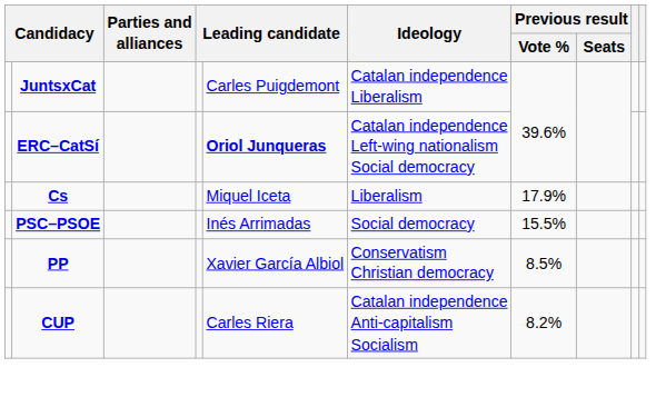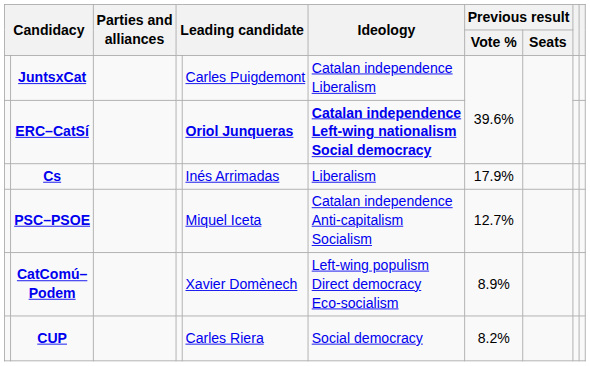ERC–CatSí | Ideology: normal -> bold
Cs | column 5: Miquel Iceta -> Inés Arrimadas
PSC–PSOE | column 5: Inés Arrimadas -> Miquel Iceta
PSC–PSOE | Ideology: Social democracy -> Catalan independence Anti-capitalism Socialism
PSC–PSOE | Previous result / Vote %: 15.5% -> 12.7%
+ row: CatComú– Podem | Xavier Domènech | Left-wing populism Direct democracy Eco-socialism | 8.9%
- row: PP | Xavier García Albiol | Conservatism Christian democracy | 8.5%
CUP | Ideology: Catalan independence Anti-capitalism Socialism -> Social democracy
